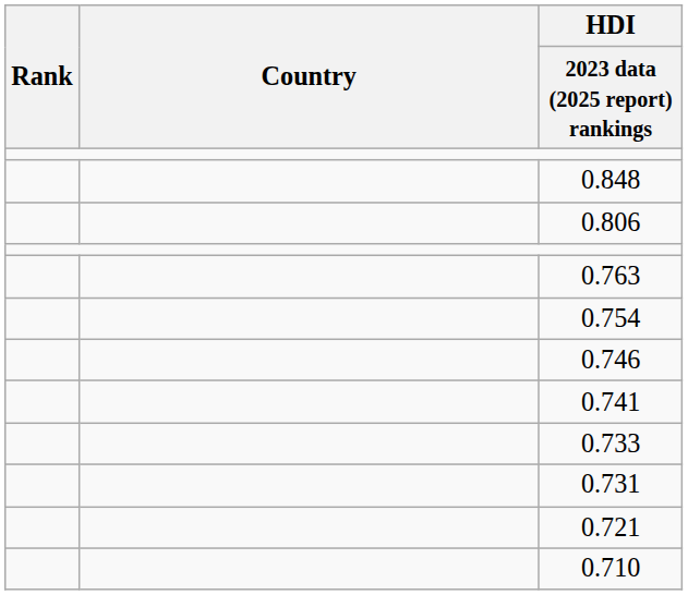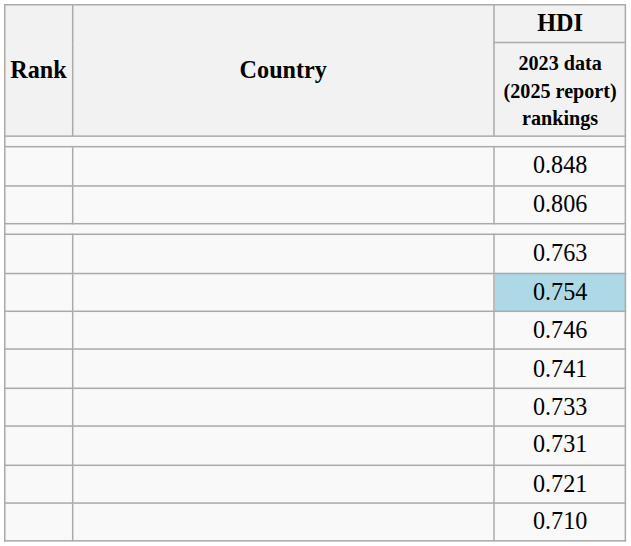0.754 | HDI / 2023 data (2025 report) rankings: no background -> lightblue background
